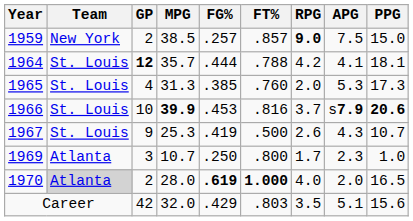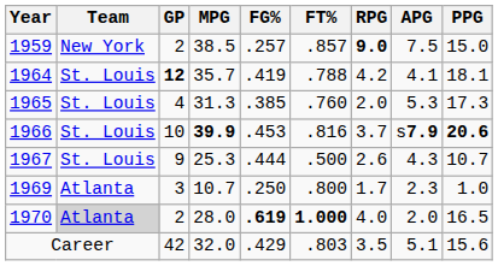1964 | FG%: .444 -> .419
1967 | FG%: .419 -> .444
